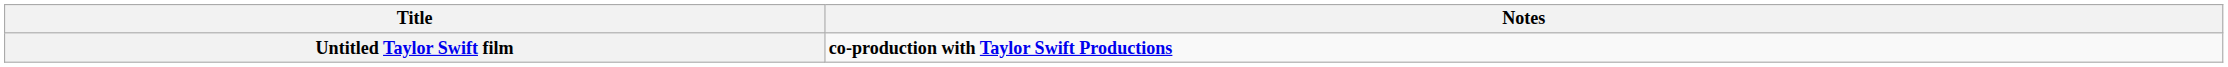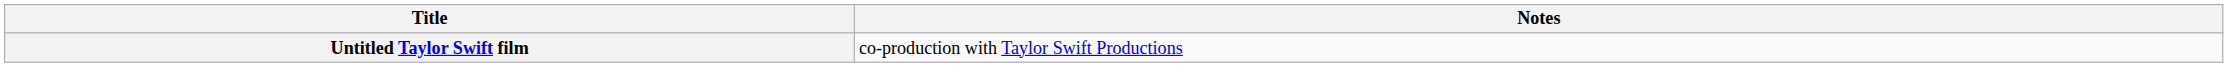Untitled Taylor Swift film | Notes: bold -> normal
